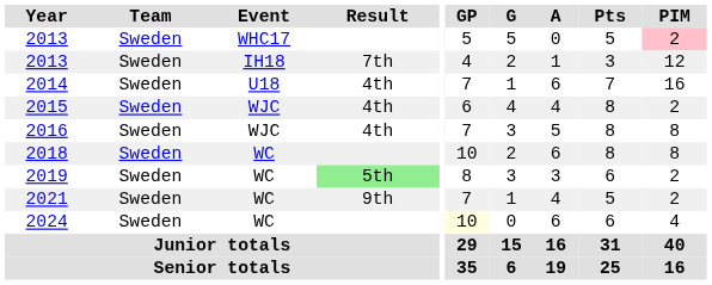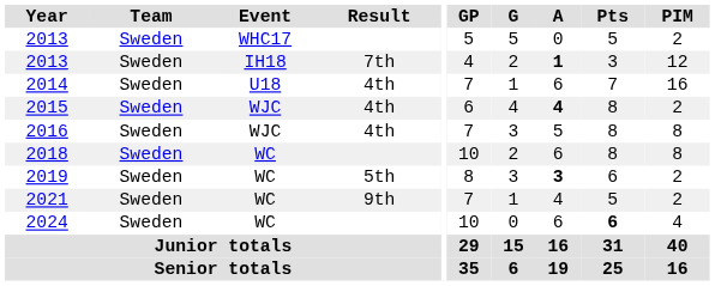2013 / WHC17 | PIM: pink background -> no background
2013 / IH18 | A: normal -> bold
2015 | A: normal -> bold
2019 | Result: lightgreen background -> no background
2019 | A: normal -> bold
2024 | GP: lightyellow background -> no background
2024 | Pts: normal -> bold
